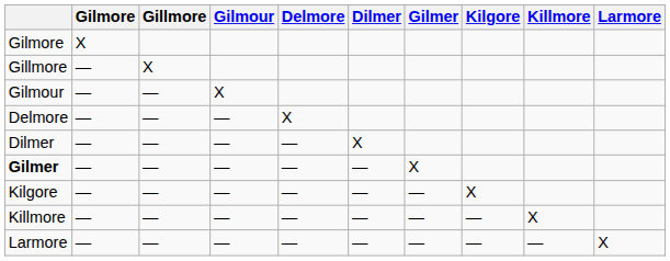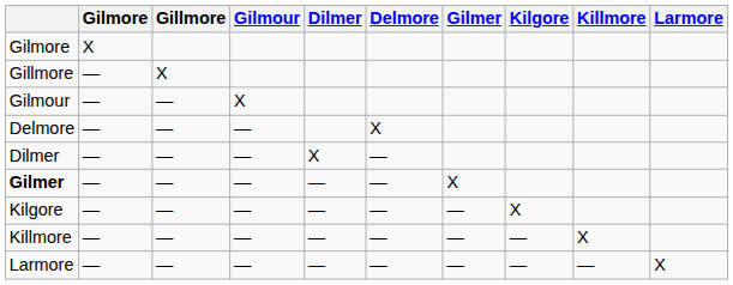columns swapped: Delmore <-> Dilmer
